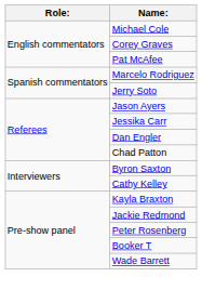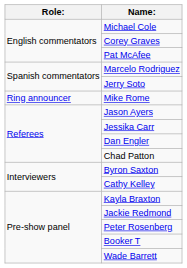+ row: Ring announcer | Mike Rome
